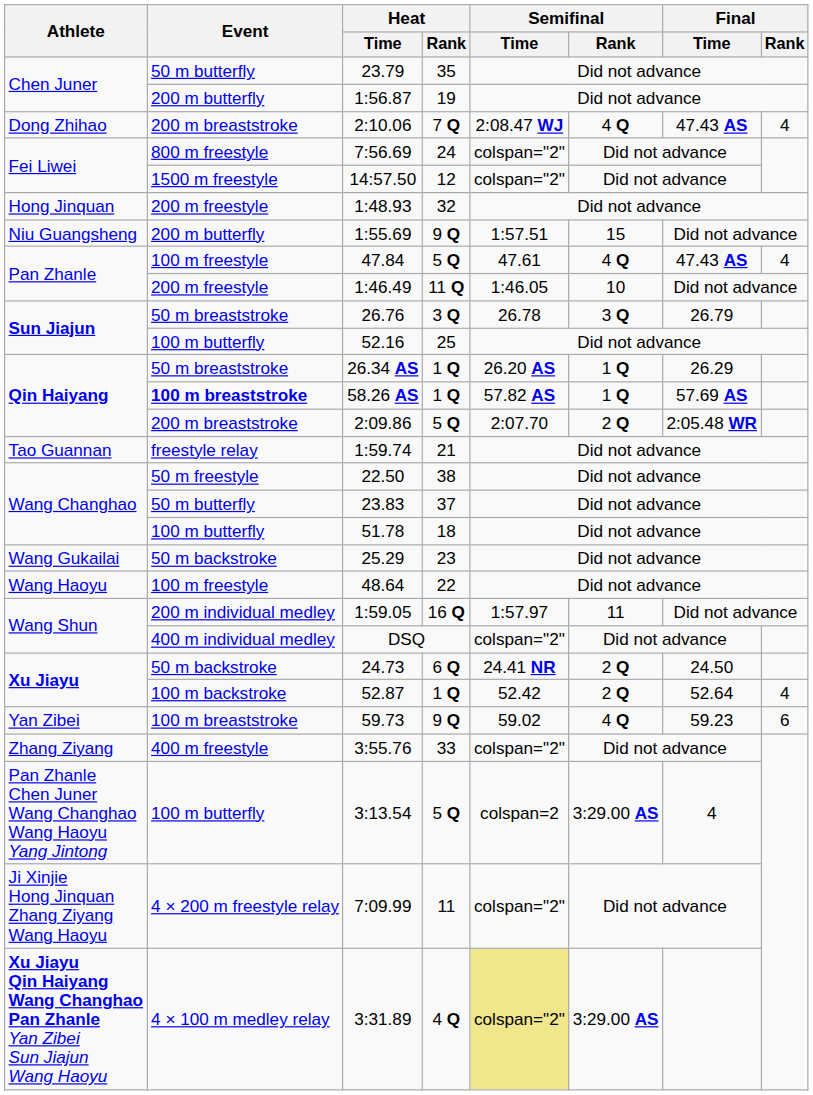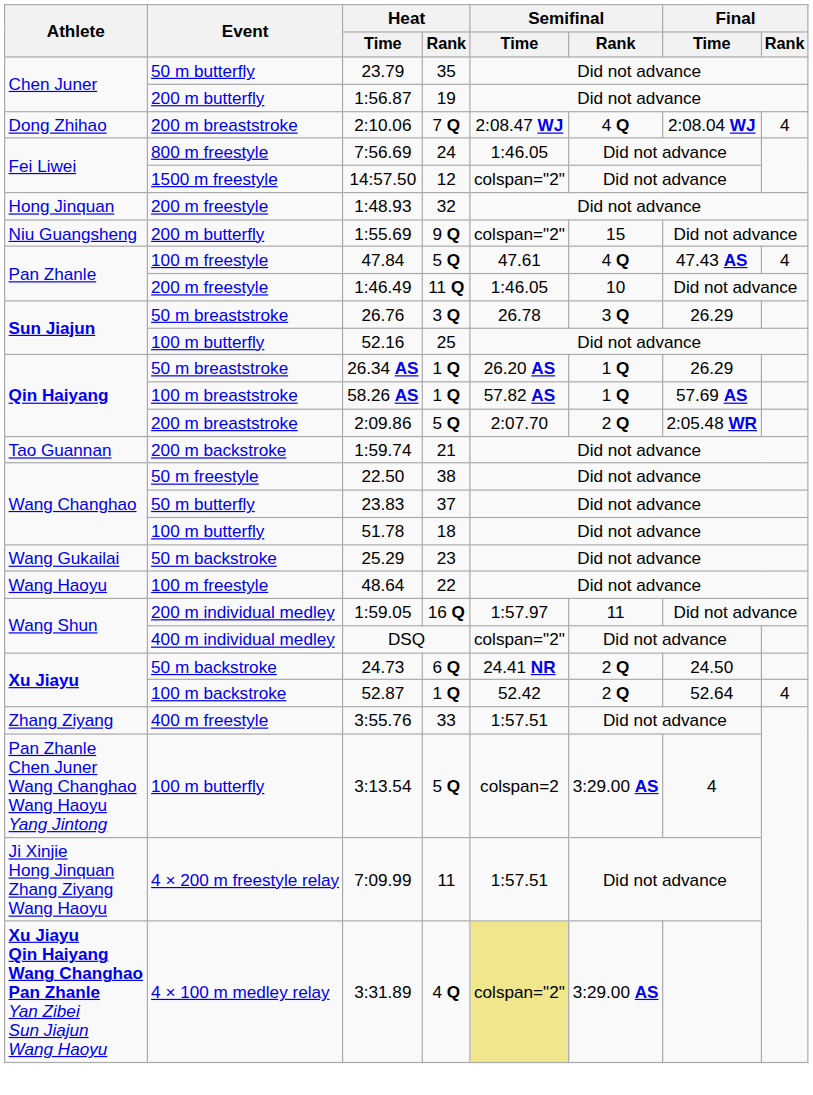2:10.06 | Final / Time: 47.43 AS -> 2:08.04 WJ
7:56.69 | Semifinal / Time: colspan="2" -> 1:46.05
1:55.69 | Semifinal / Time: 1:57.51 -> colspan="2"
26.76 | Final / Time: 26.79 -> 26.29
58.26 AS | Event: bold -> normal
1:59.74 | Event: freestyle relay -> 200 m backstroke
- row: Yan Zibei | 100 m breaststroke | 59.73 | 9 Q | 59.02 | 4 Q | 59.23 | 6
3:55.76 | Semifinal / Time: colspan="2" -> 1:57.51
7:09.99 | Semifinal / Time: colspan="2" -> 1:57.51
